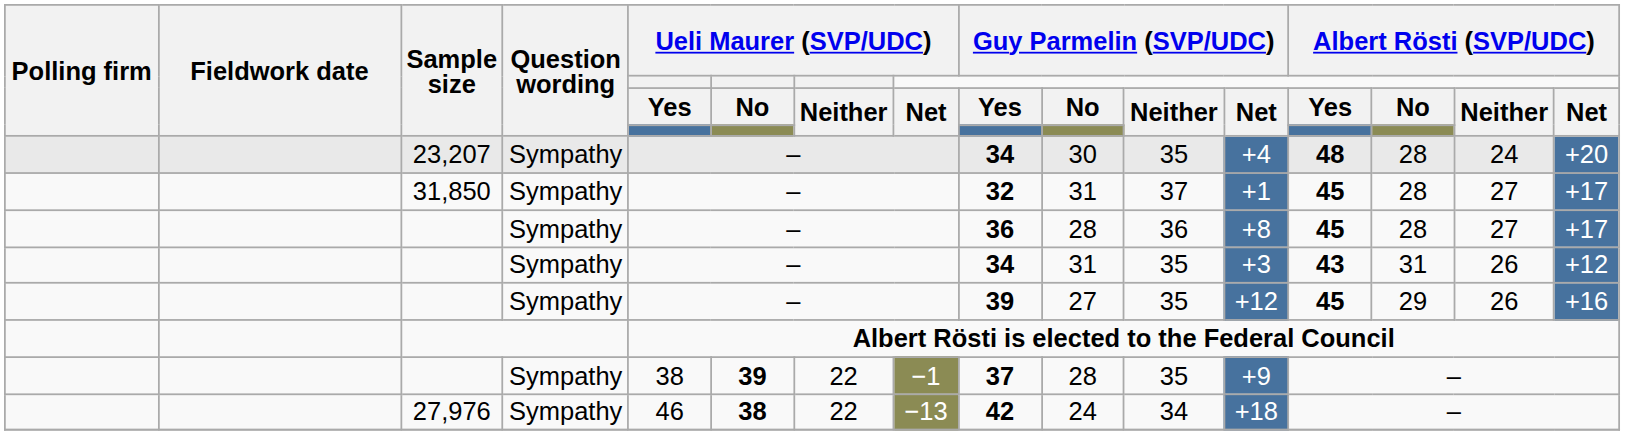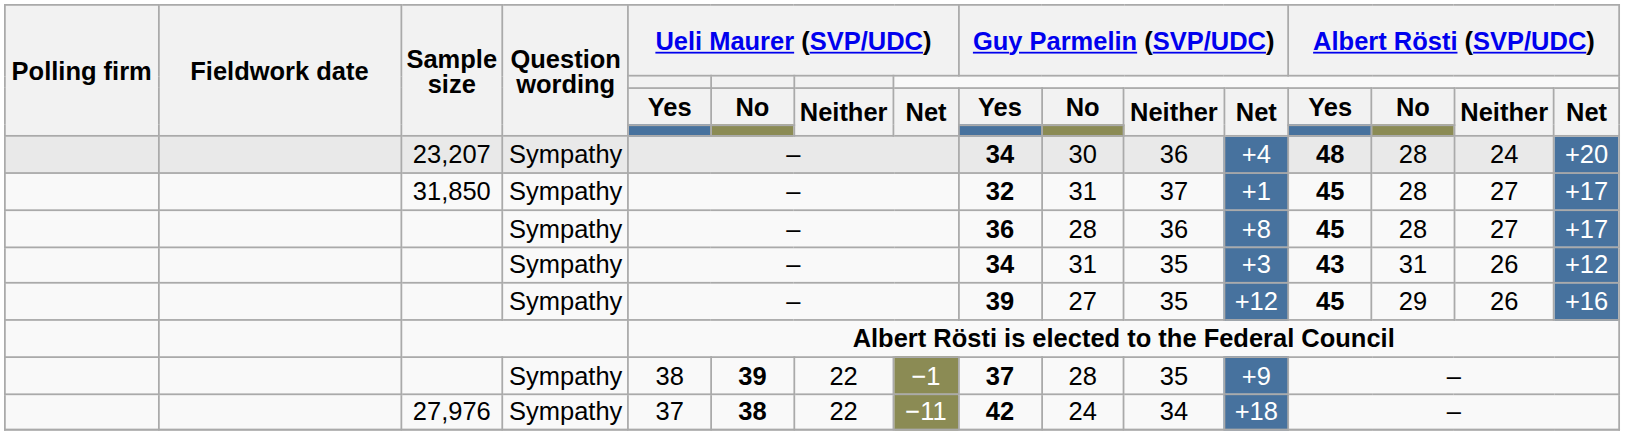23,207 | Guy Parmelin (SVP/UDC) / Neither: 35 -> 36
27,976 | Ueli Maurer (SVP/UDC) / Yes: 46 -> 37
27,976 | Ueli Maurer (SVP/UDC) / Net: −13 -> −11
